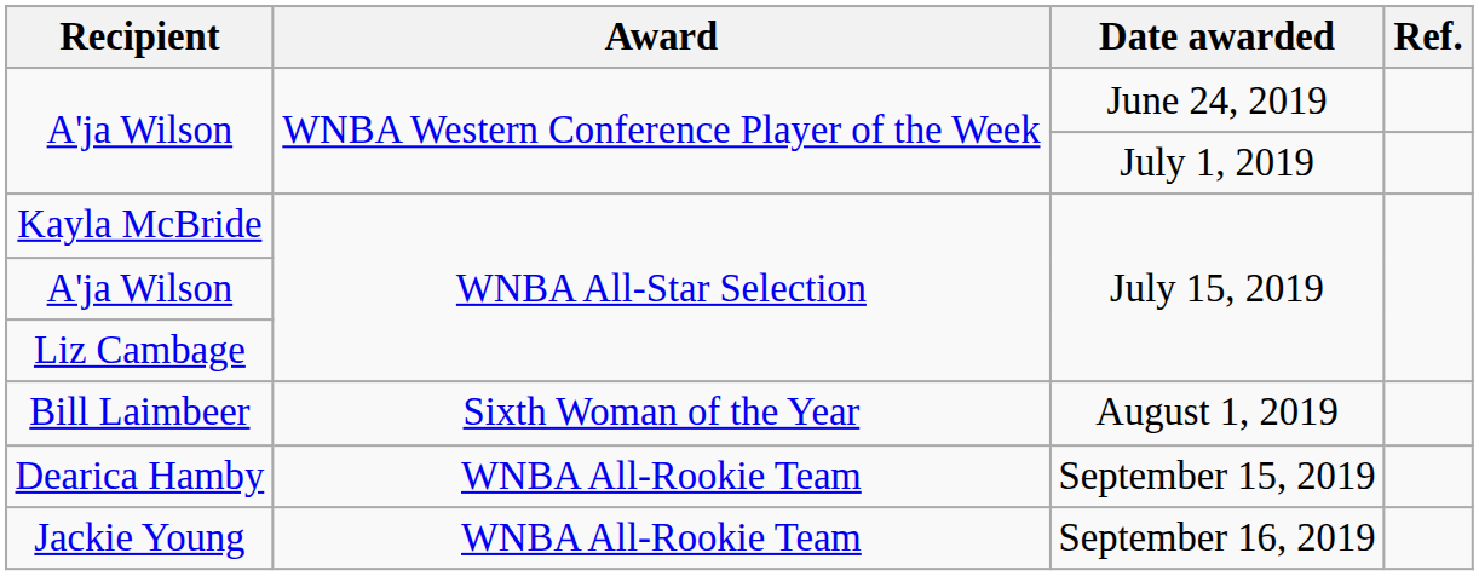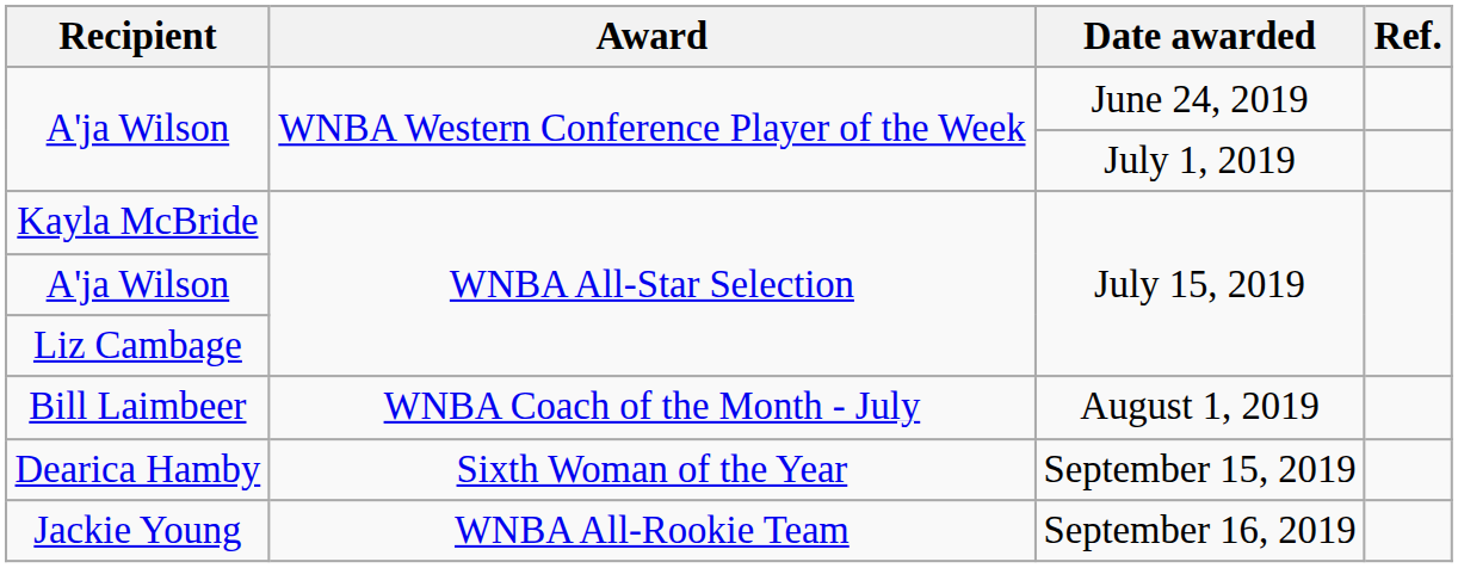Bill Laimbeer | Award: Sixth Woman of the Year -> WNBA Coach of the Month - July
Dearica Hamby | Award: WNBA All-Rookie Team -> Sixth Woman of the Year
